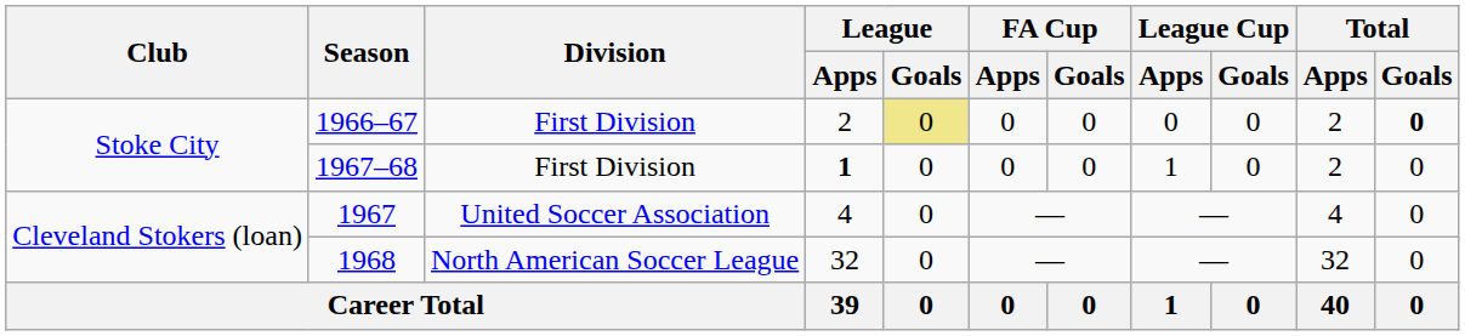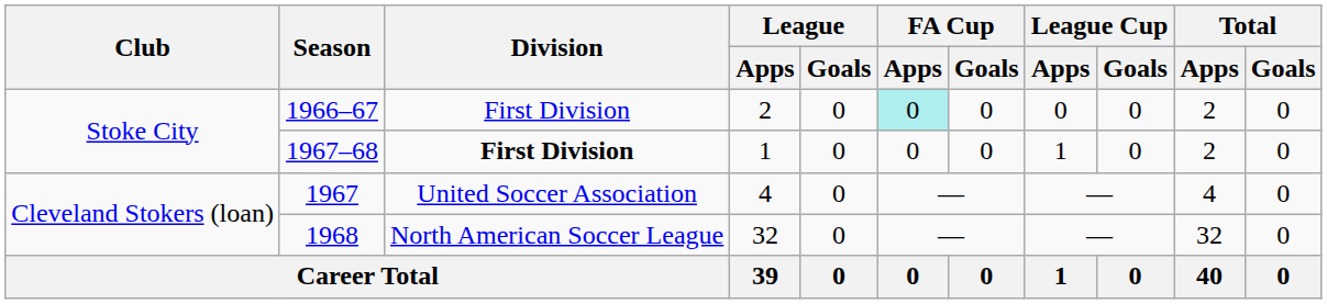1966–67 | League / Goals: khaki background -> no background
1966–67 | FA Cup / Apps: no background -> paleturquoise background
1966–67 | Total / Goals: bold -> normal
1967–68 | Division: normal -> bold
1967–68 | League / Apps: bold -> normal
